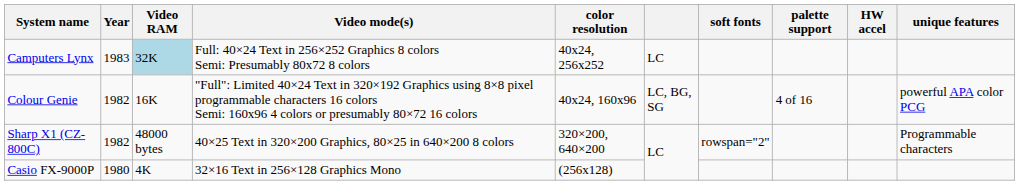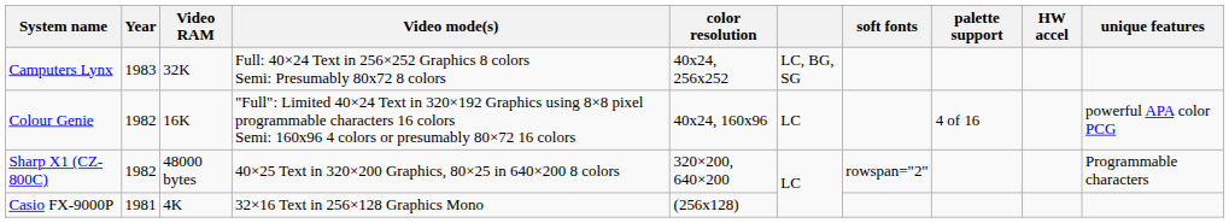Camputers Lynx | Video RAM: lightblue background -> no background
Camputers Lynx | column 6: LC -> LC, BG, SG
Colour Genie | column 6: LC, BG, SG -> LC
Casio FX-9000P | Year: 1980 -> 1981
